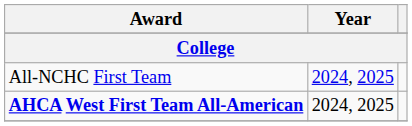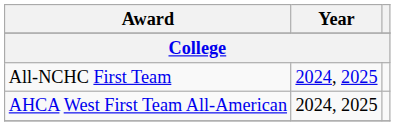row 4 | Award: bold -> normal
